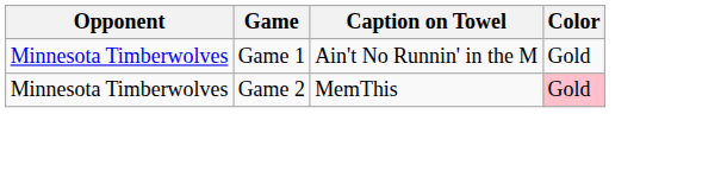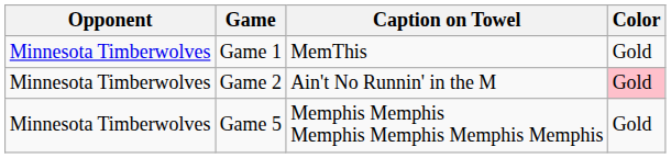Game 1 | Caption on Towel: Ain't No Runnin' in the M -> MemThis
Game 2 | Caption on Towel: MemThis -> Ain't No Runnin' in the M
+ row: Minnesota Timberwolves | Game 5 | Memphis Memphis Memphis Memphis Memphis Memphis | Gold
